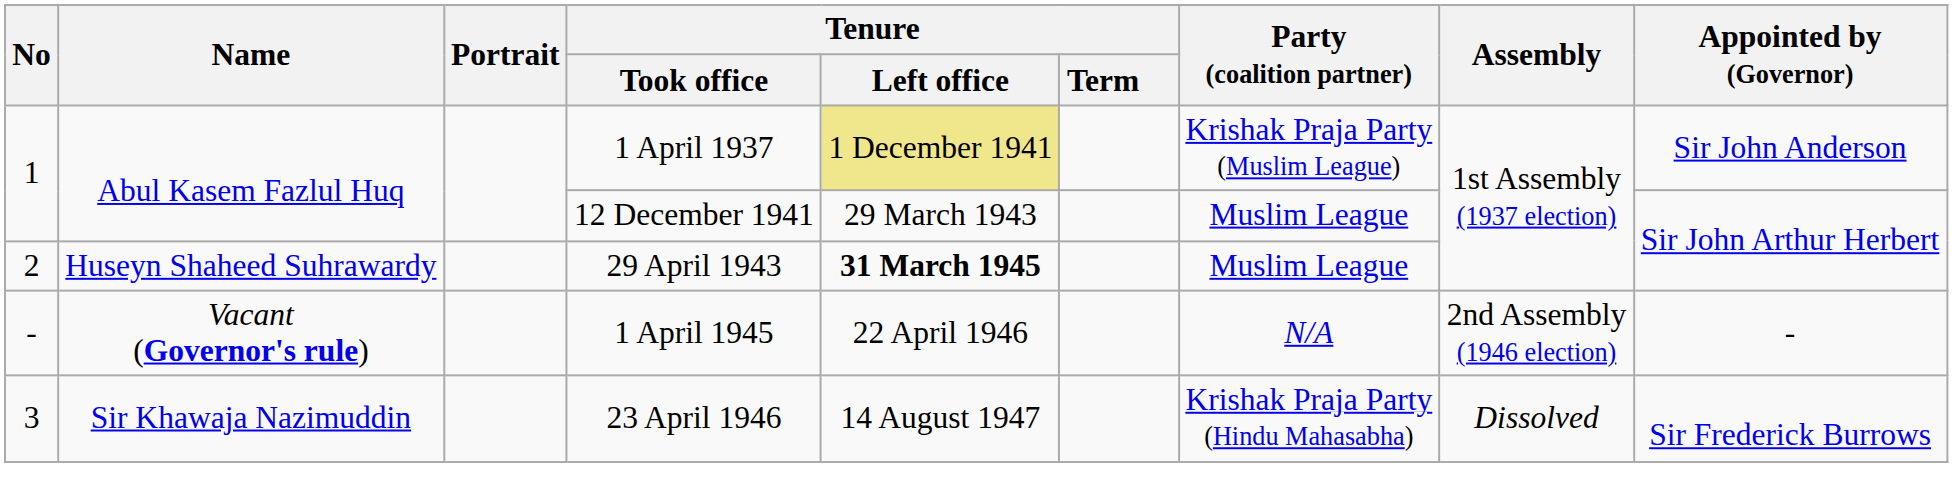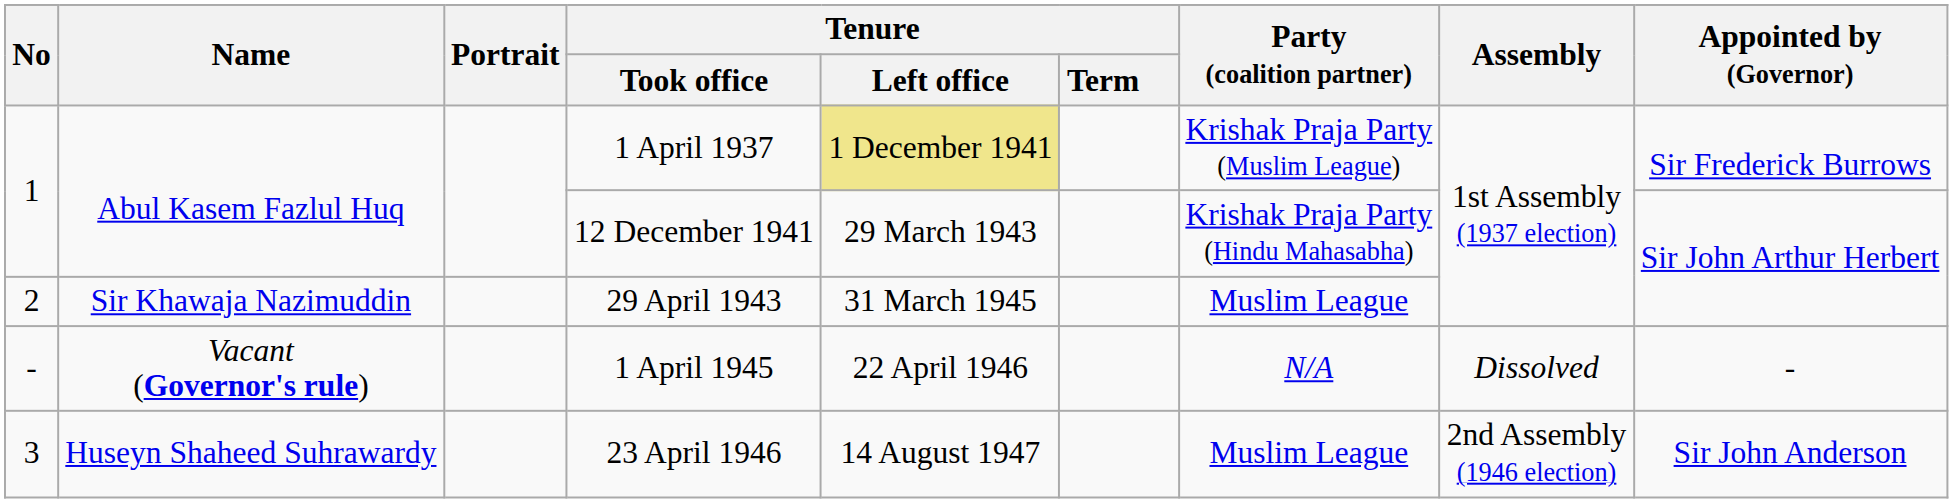1 April 1937 | Appointed by (Governor): Sir John Anderson -> Sir Frederick Burrows
12 December 1941 | Party (coalition partner): Muslim League -> Krishak Praja Party (Hindu Mahasabha)
29 April 1943 | Name: Huseyn Shaheed Suhrawardy -> Sir Khawaja Nazimuddin
29 April 1943 | Tenure / Left office: bold -> normal
1 April 1945 | Assembly: 2nd Assembly (1946 election) -> Dissolved
23 April 1946 | Name: Sir Khawaja Nazimuddin -> Huseyn Shaheed Suhrawardy
23 April 1946 | Party (coalition partner): Krishak Praja Party (Hindu Mahasabha) -> Muslim League
23 April 1946 | Assembly: Dissolved -> 2nd Assembly (1946 election)
23 April 1946 | Appointed by (Governor): Sir Frederick Burrows -> Sir John Anderson
